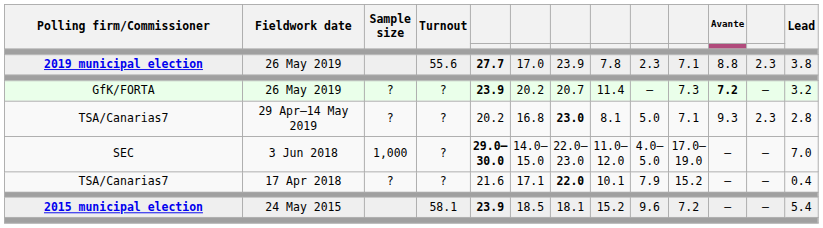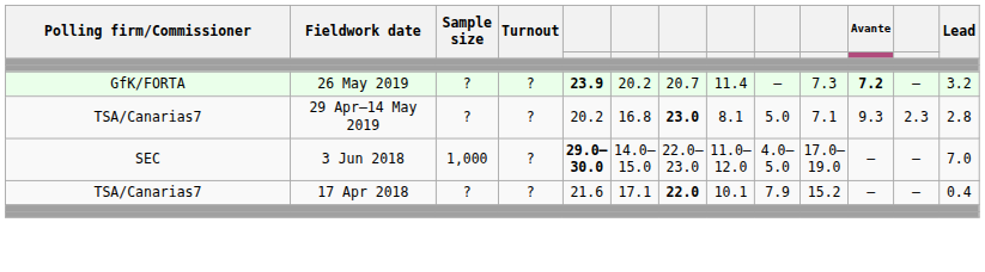- row: 2019 municipal election | 26 May 2019 | 55.6 | 27.7 | 17.0 | 23.9 | 7.8 | 2.3 | 7.1 | 8.8 | 2.3 | 3.8
- row: 2015 municipal election | 24 May 2015 | 58.1 | 23.9 | 18.5 | 18.1 | 15.2 | 9.6 | 7.2 | – | – | 5.4
